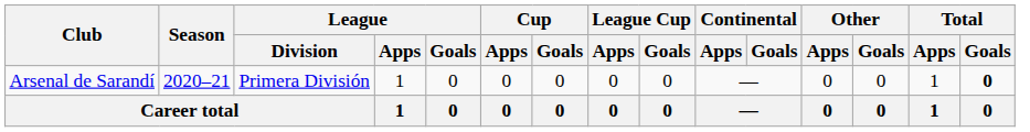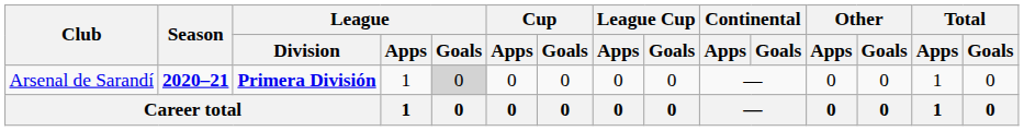Arsenal de Sarandí | Season: normal -> bold
Arsenal de Sarandí | League / Division: normal -> bold
Arsenal de Sarandí | League / Goals: no background -> lightgrey background
Arsenal de Sarandí | Total / Goals: bold -> normal
